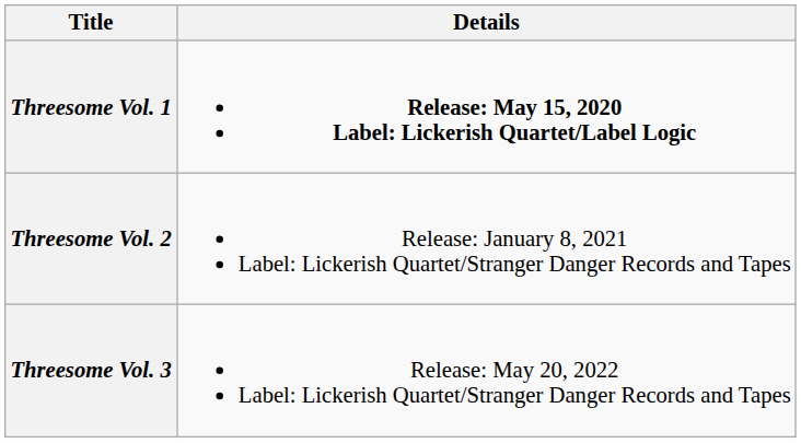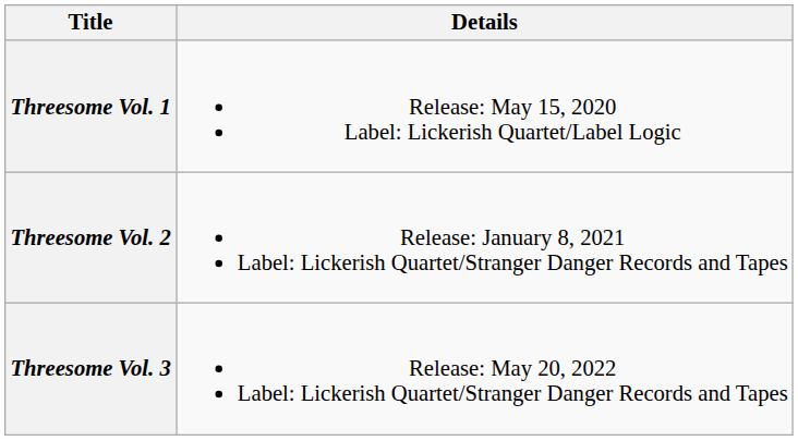Threesome Vol. 1 | Details: bold -> normal
